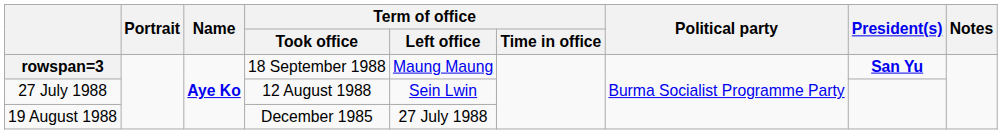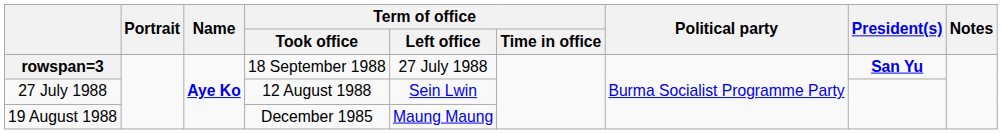rowspan=3 | Term of office / Left office: Maung Maung -> 27 July 1988
19 August 1988 | Term of office / Left office: 27 July 1988 -> Maung Maung
